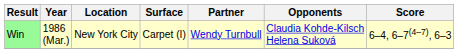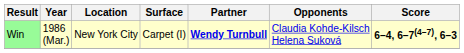Win | Partner: normal -> bold
Win | Score: normal -> bold
